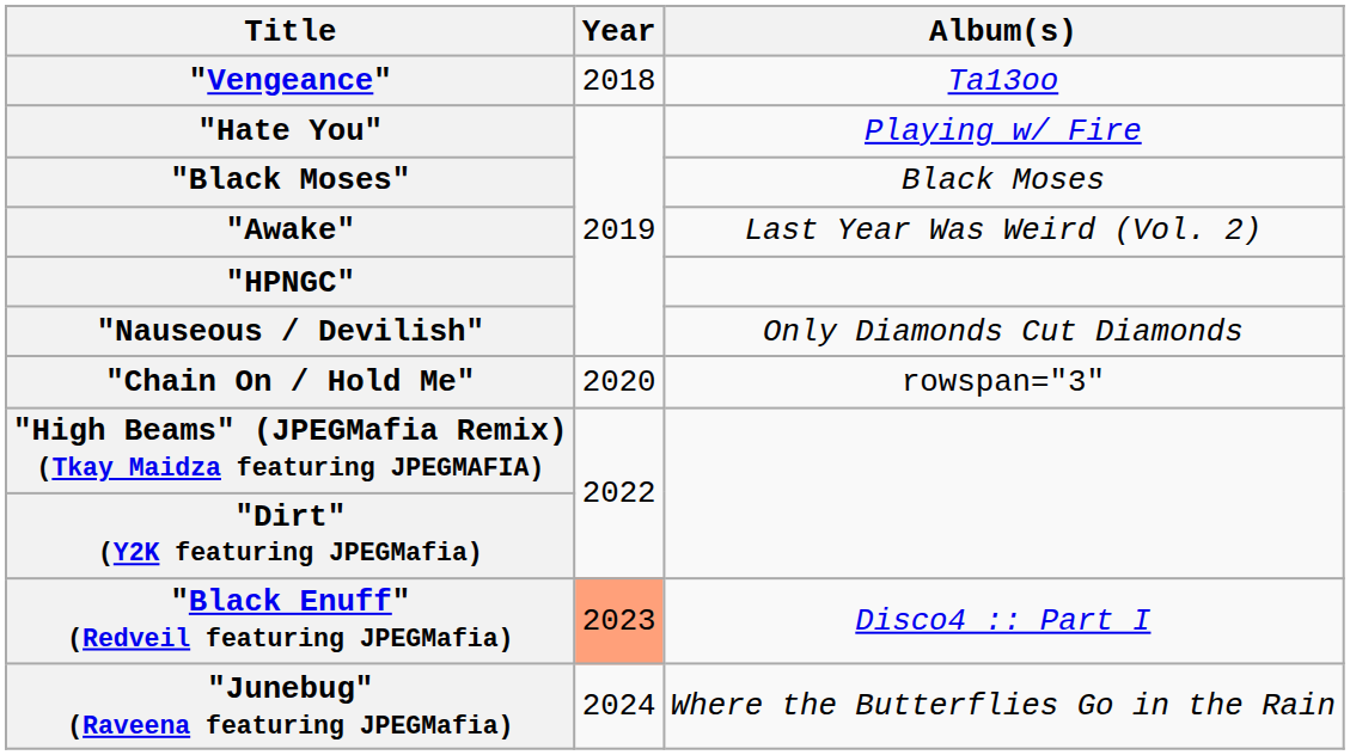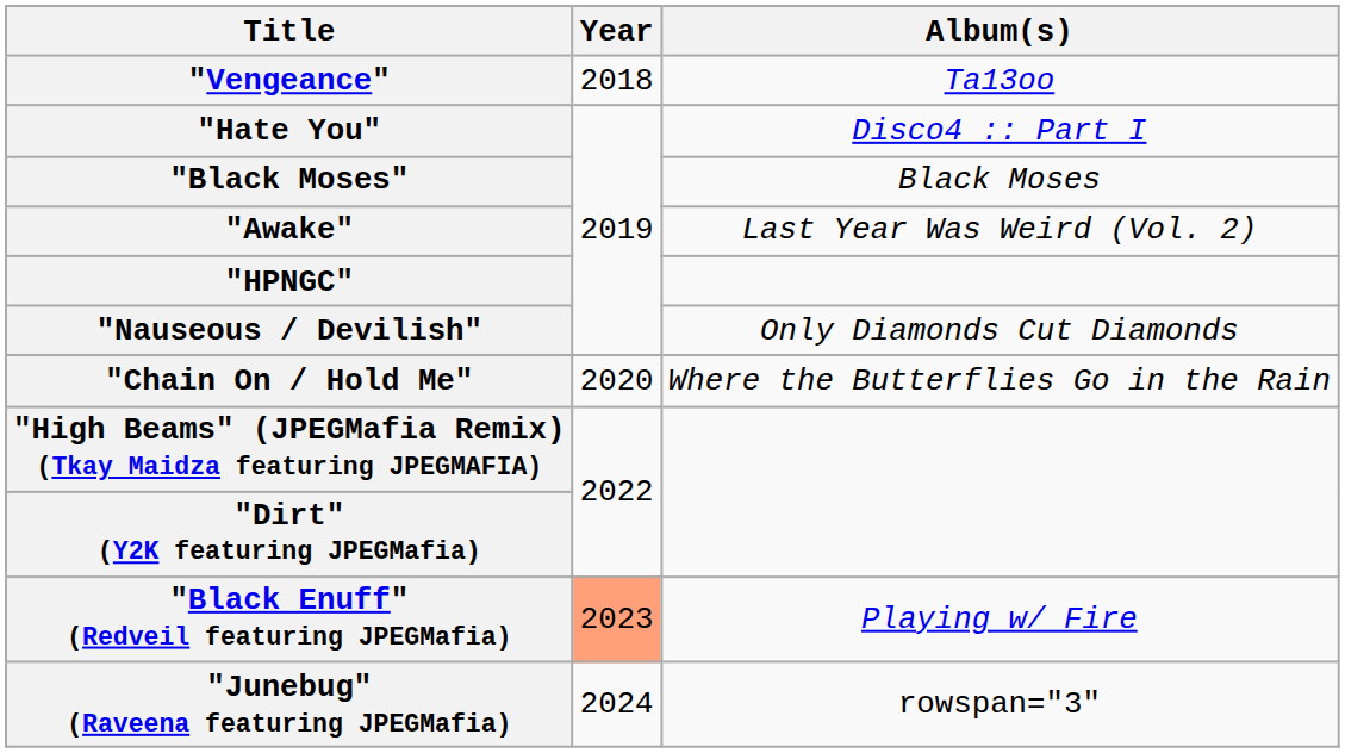"Hate You" | Album(s): Playing w/ Fire -> Disco4 :: Part I
"Chain On / Hold Me" | Album(s): rowspan="3" -> Where the Butterflies Go in the Rain
"Black Enuff" (Redveil featuring JPEGMafia) | Album(s): Disco4 :: Part I -> Playing w/ Fire
"Junebug" (Raveena featuring JPEGMafia) | Album(s): Where the Butterflies Go in the Rain -> rowspan="3"
